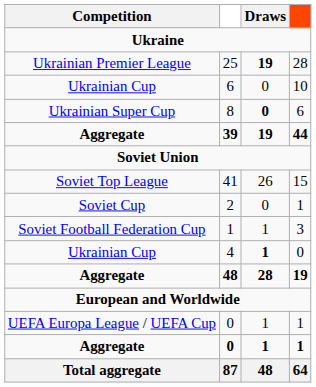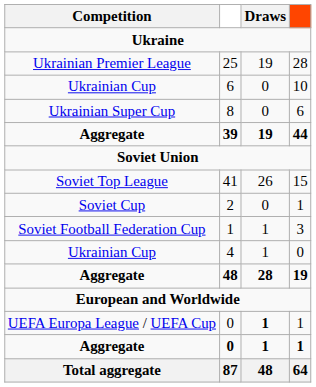25 | Draws: bold -> normal
8 | Draws: bold -> normal
4 | Draws: bold -> normal
UEFA Europa League / UEFA Cup / 0 | Draws: normal -> bold
